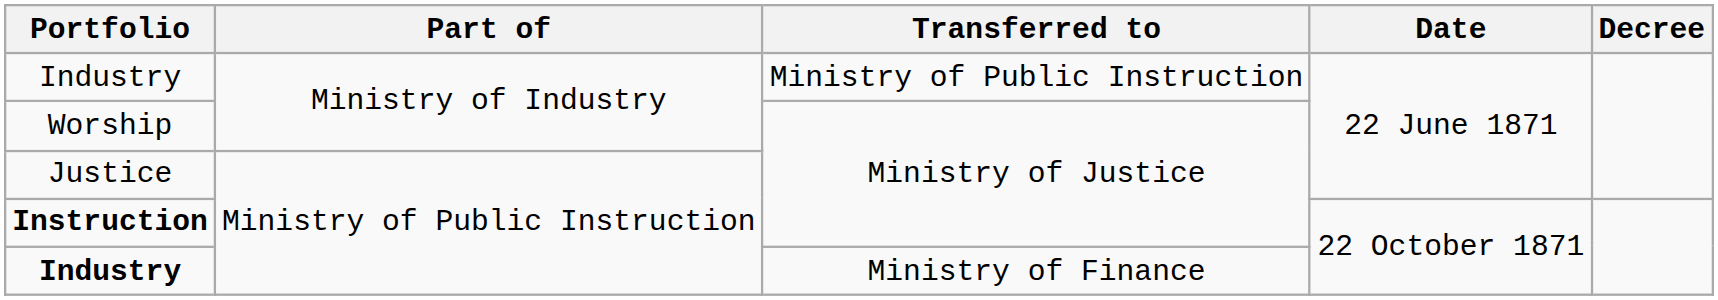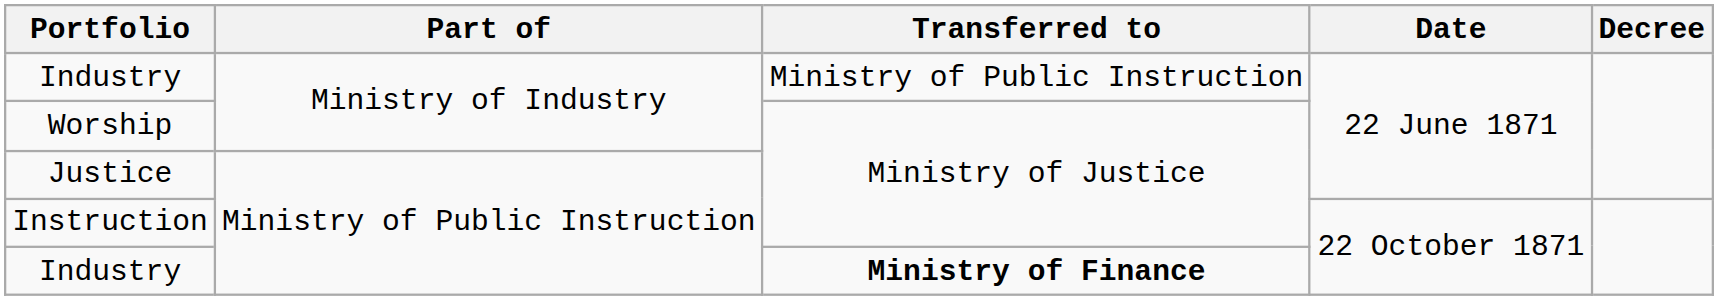Instruction | Portfolio: bold -> normal
Industry / Ministry of Finance | Portfolio: bold -> normal
Industry / Ministry of Finance | Transferred to: normal -> bold
